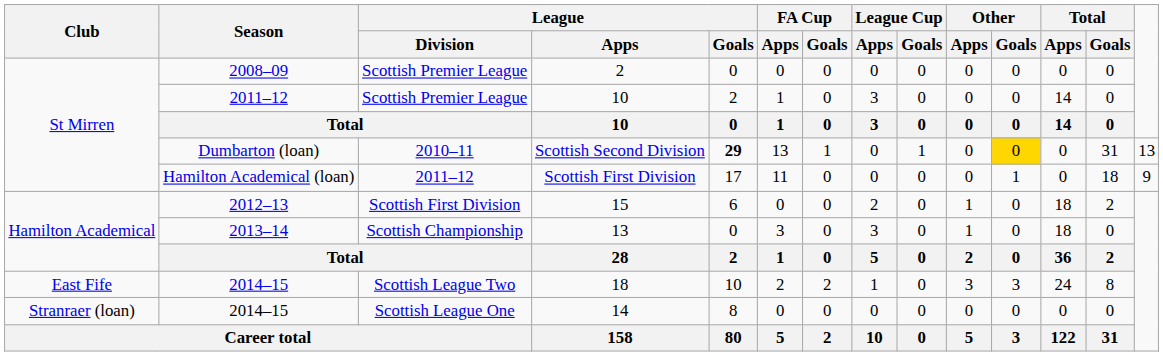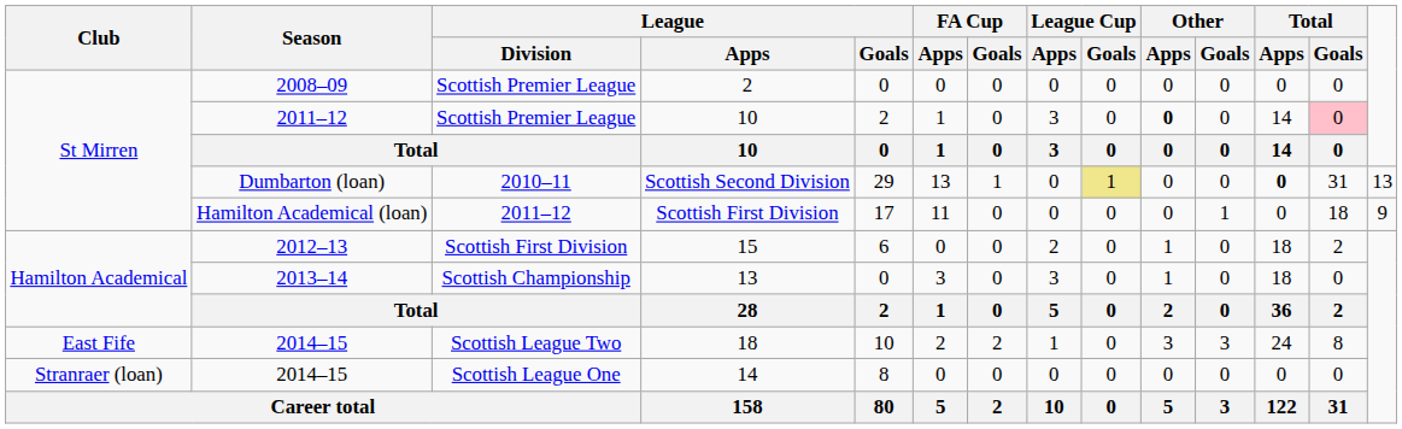2011–12 / 10 | Other / Apps: normal -> bold
2011–12 / 10 | Total / Goals: no background -> pink background
Scottish Second Division | League / Goals: bold -> normal
Scottish Second Division | League Cup / Goals: no background -> khaki background
Scottish Second Division | Other / Goals: gold background -> no background
Scottish Second Division | Total / Apps: normal -> bold
